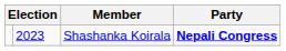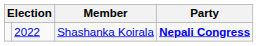Shashanka Koirala | column 2: 2023 -> 2022
